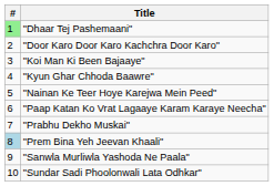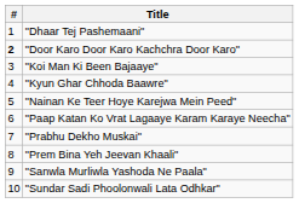"Dhaar Tej Pashemaani" | #: lightgreen background -> no background
"Door Karo Door Karo Kachchra Door Karo" | #: normal -> bold
"Prem Bina Yeh Jeevan Khaali" | #: lightblue background -> no background
